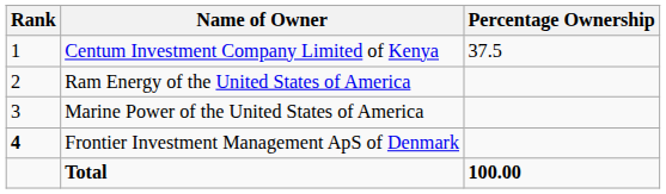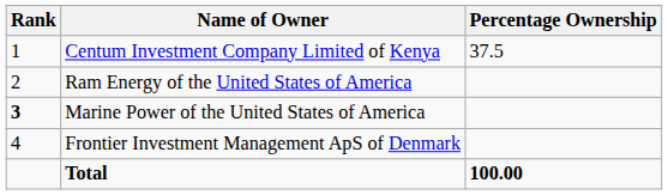Marine Power of the United States of America | Rank: normal -> bold
Frontier Investment Management ApS of Denmark | Rank: bold -> normal
